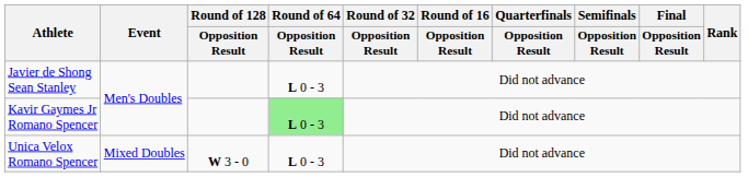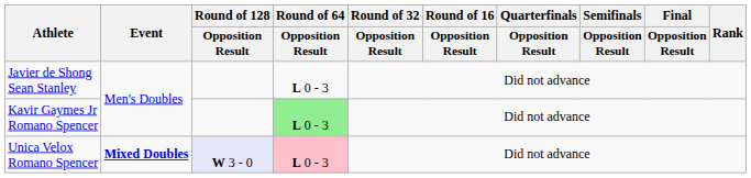Unica Velox Romano Spencer | Event: normal -> bold
Unica Velox Romano Spencer | Round of 128 / Opposition Result: no background -> lavender background
Unica Velox Romano Spencer | Round of 64 / Opposition Result: no background -> pink background
